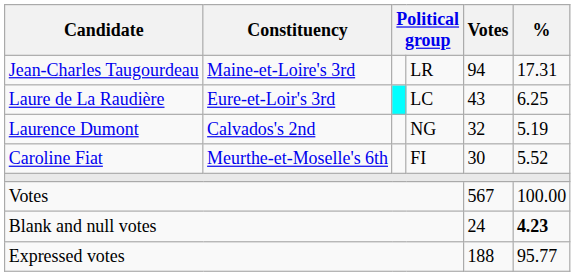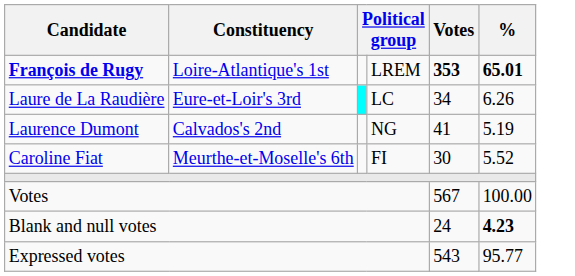+ row: François de Rugy | Loire-Atlantique's 1st | LREM | 353 | 65.01
- row: Jean-Charles Taugourdeau | Maine-et-Loire's 3rd | LR | 94 | 17.31
Laure de La Raudière | Votes: 43 -> 34
Laure de La Raudière | %: 6.25 -> 6.26
Laurence Dumont | Votes: 32 -> 41
Expressed votes | Votes: 188 -> 543
